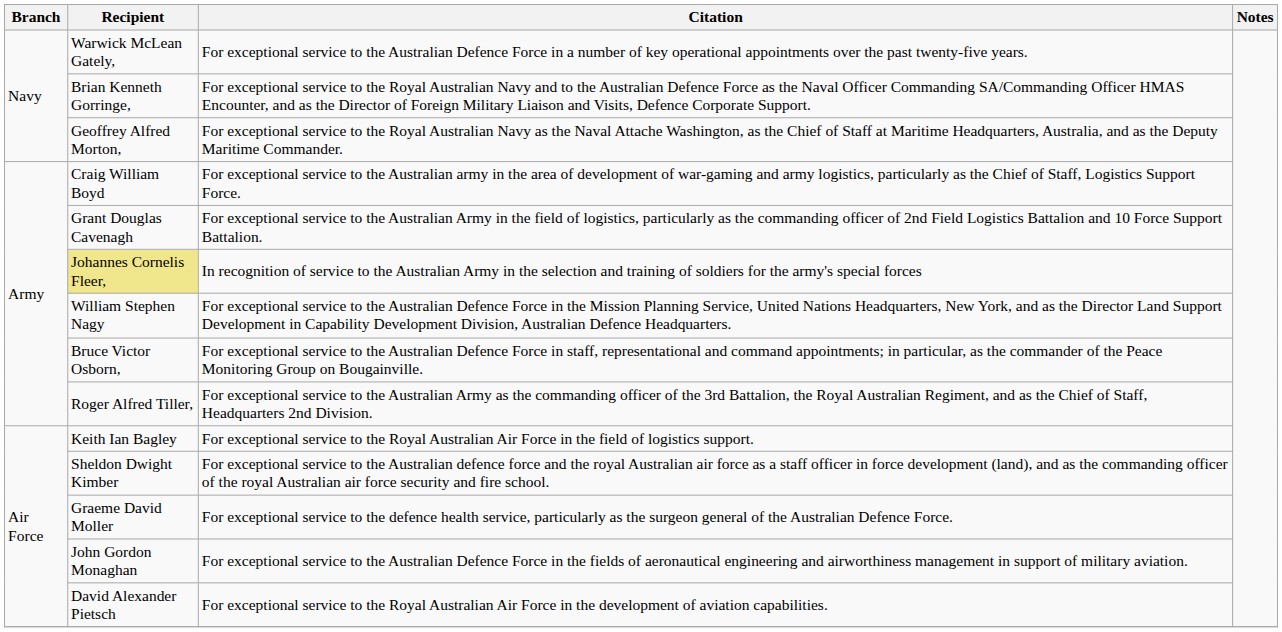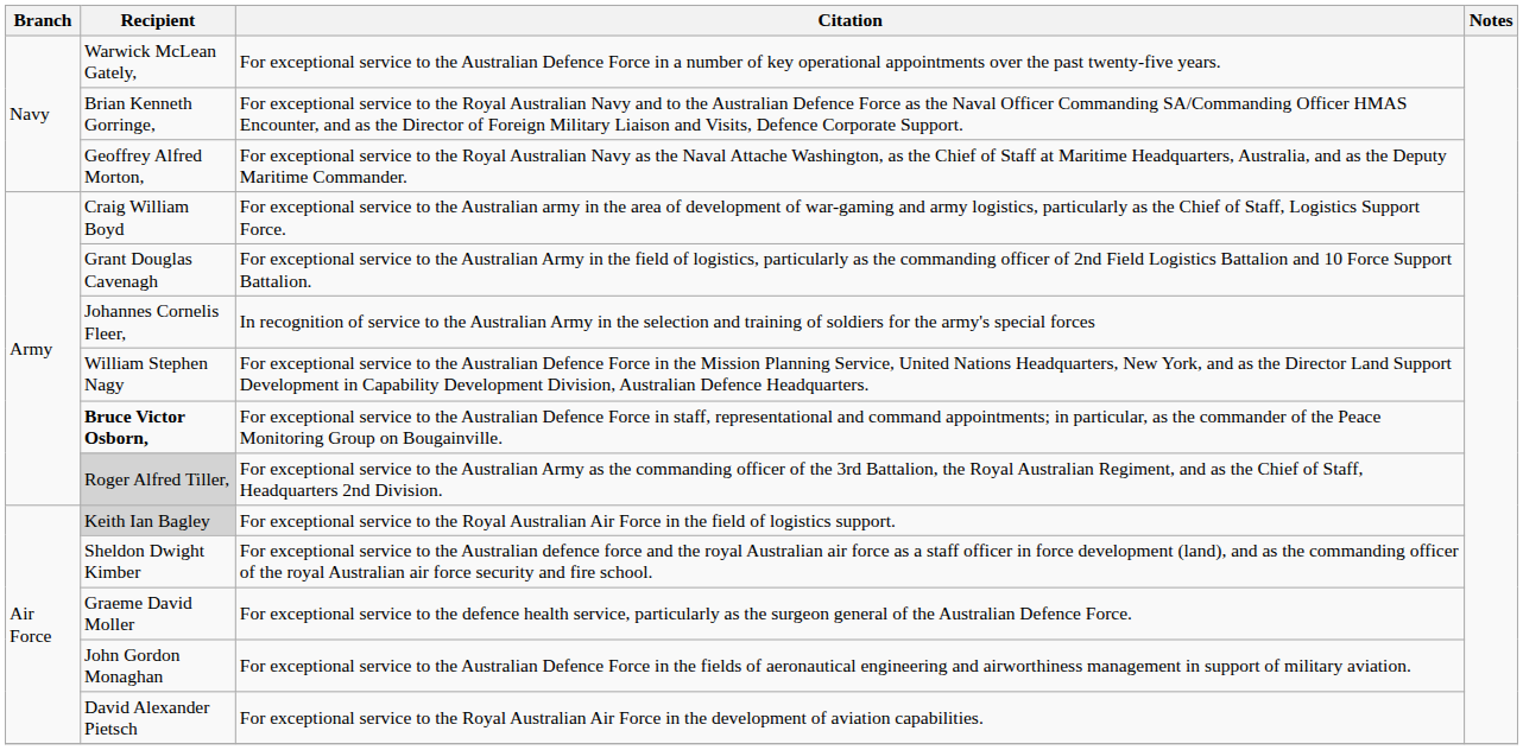Johannes Cornelis Fleer, | Recipient: khaki background -> no background
Bruce Victor Osborn, | Recipient: normal -> bold
Roger Alfred Tiller, | Recipient: no background -> lightgrey background
Keith Ian Bagley | Recipient: no background -> lightgrey background
